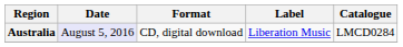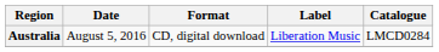Australia | Date: lavender background -> no background
